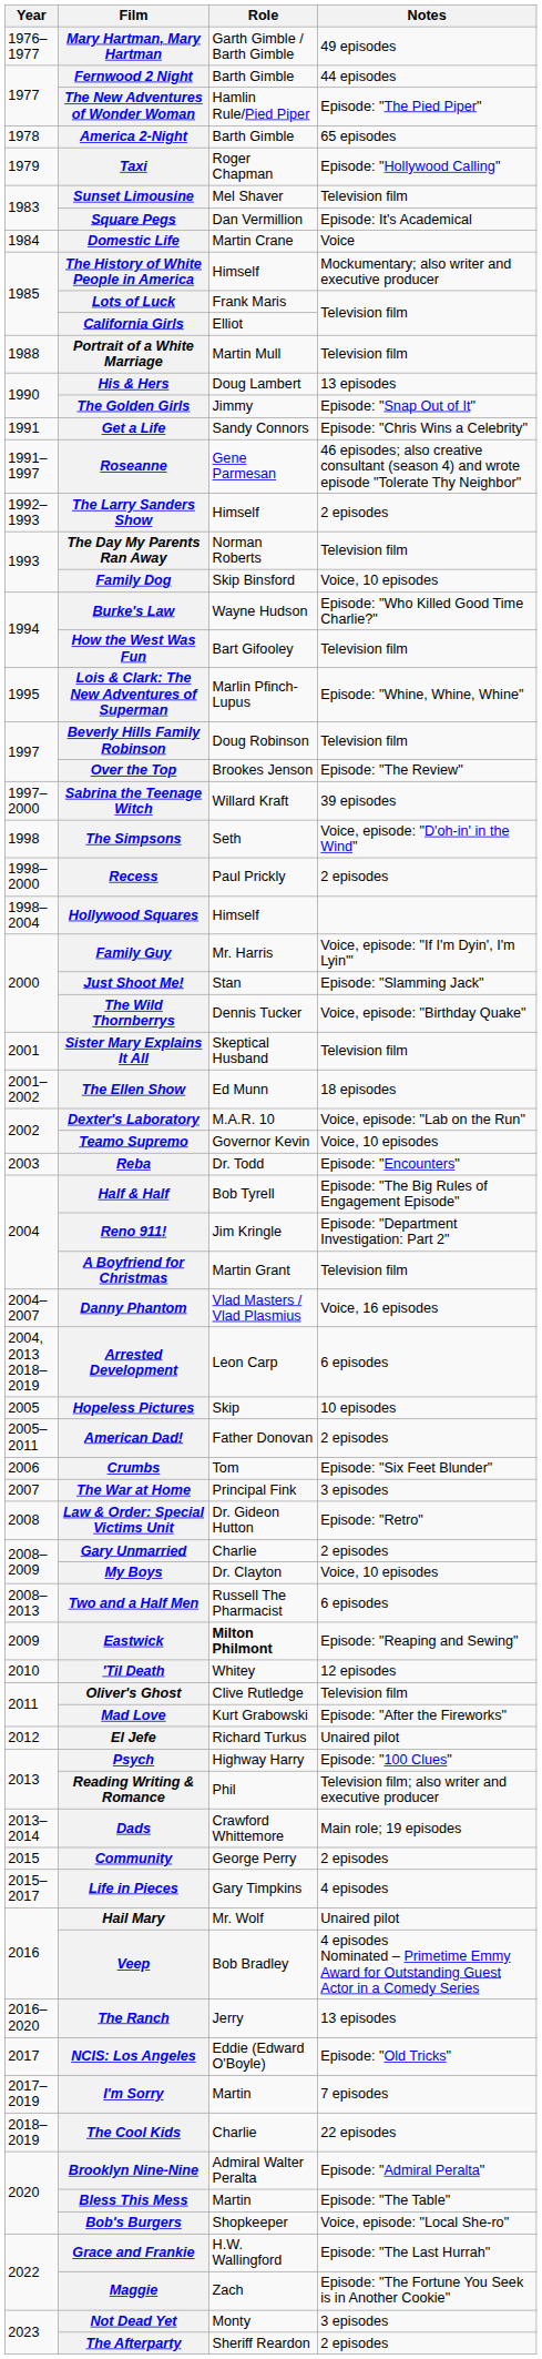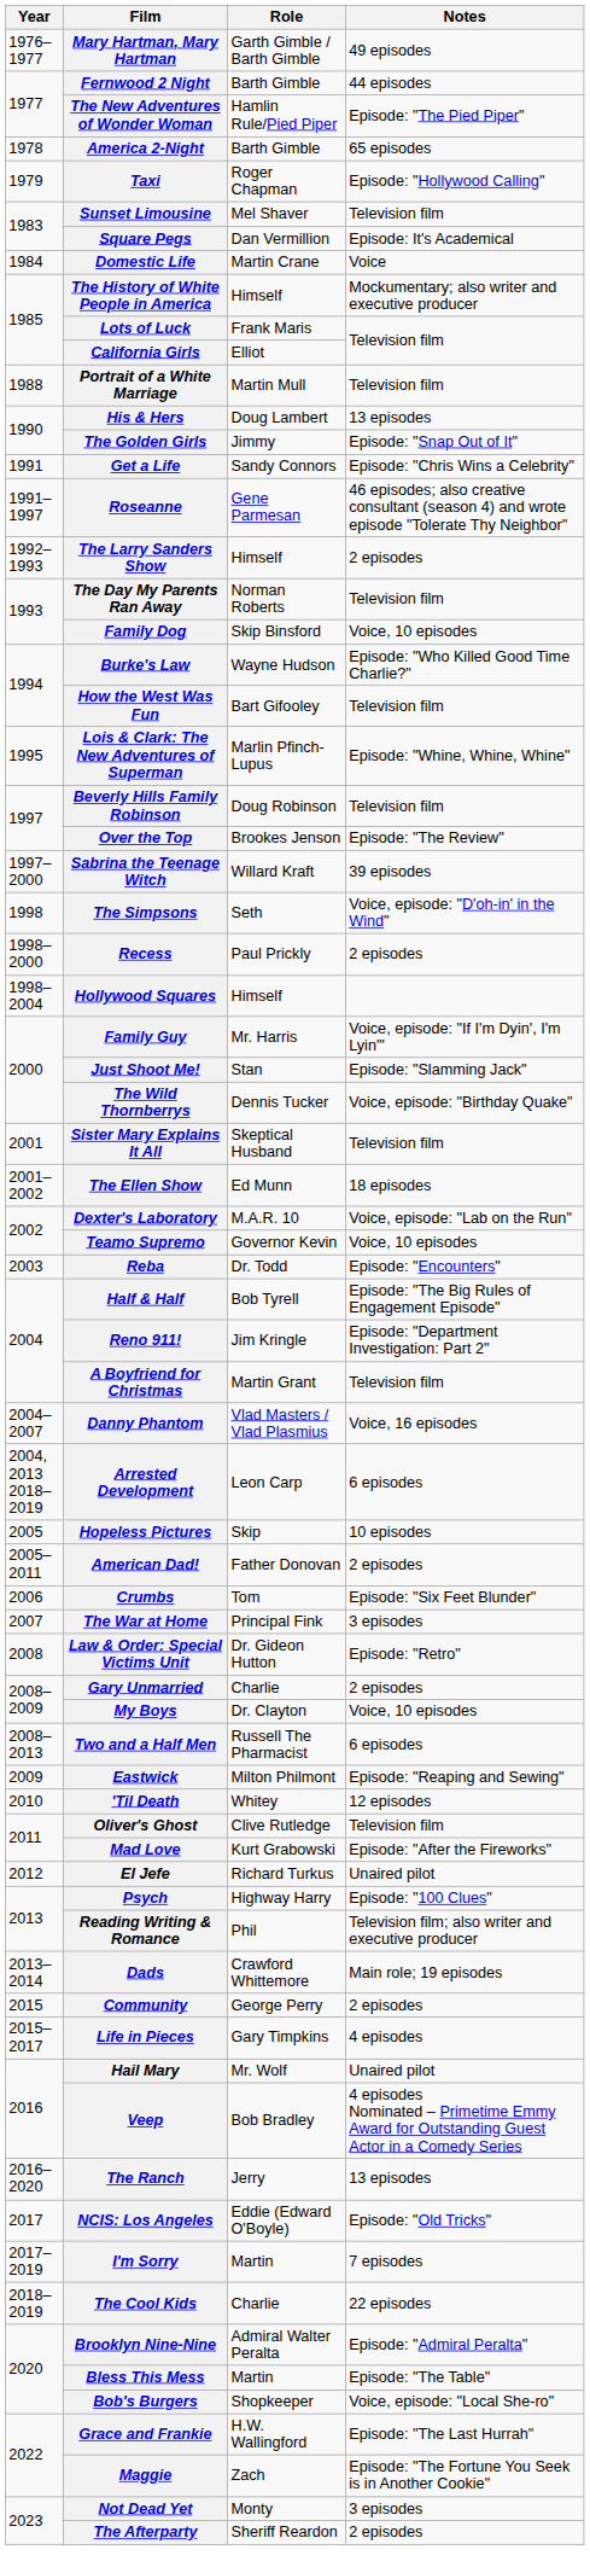Eastwick | Role: bold -> normal
